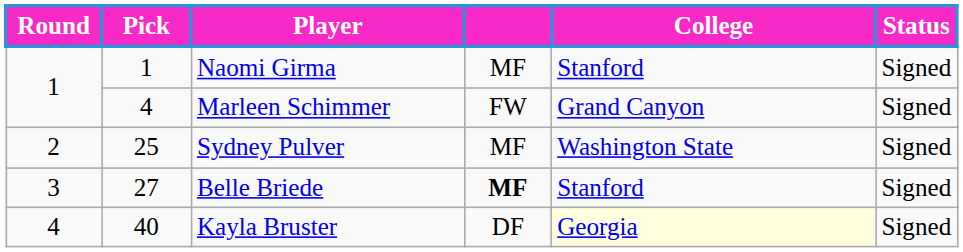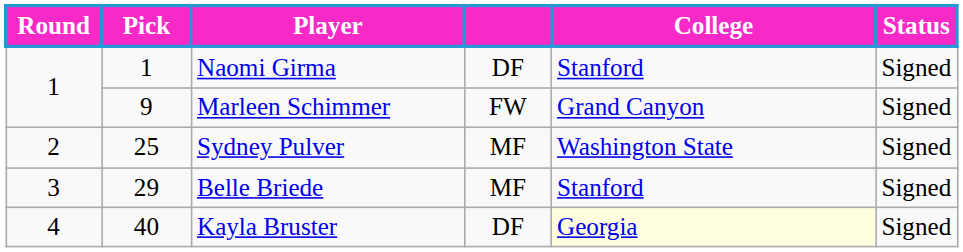Naomi Girma | column 4: MF -> DF
Marleen Schimmer | Pick: 4 -> 9
Belle Briede | Pick: 27 -> 29
Belle Briede | column 4: bold -> normal
